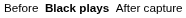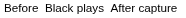Before | column 2: bold -> normal
